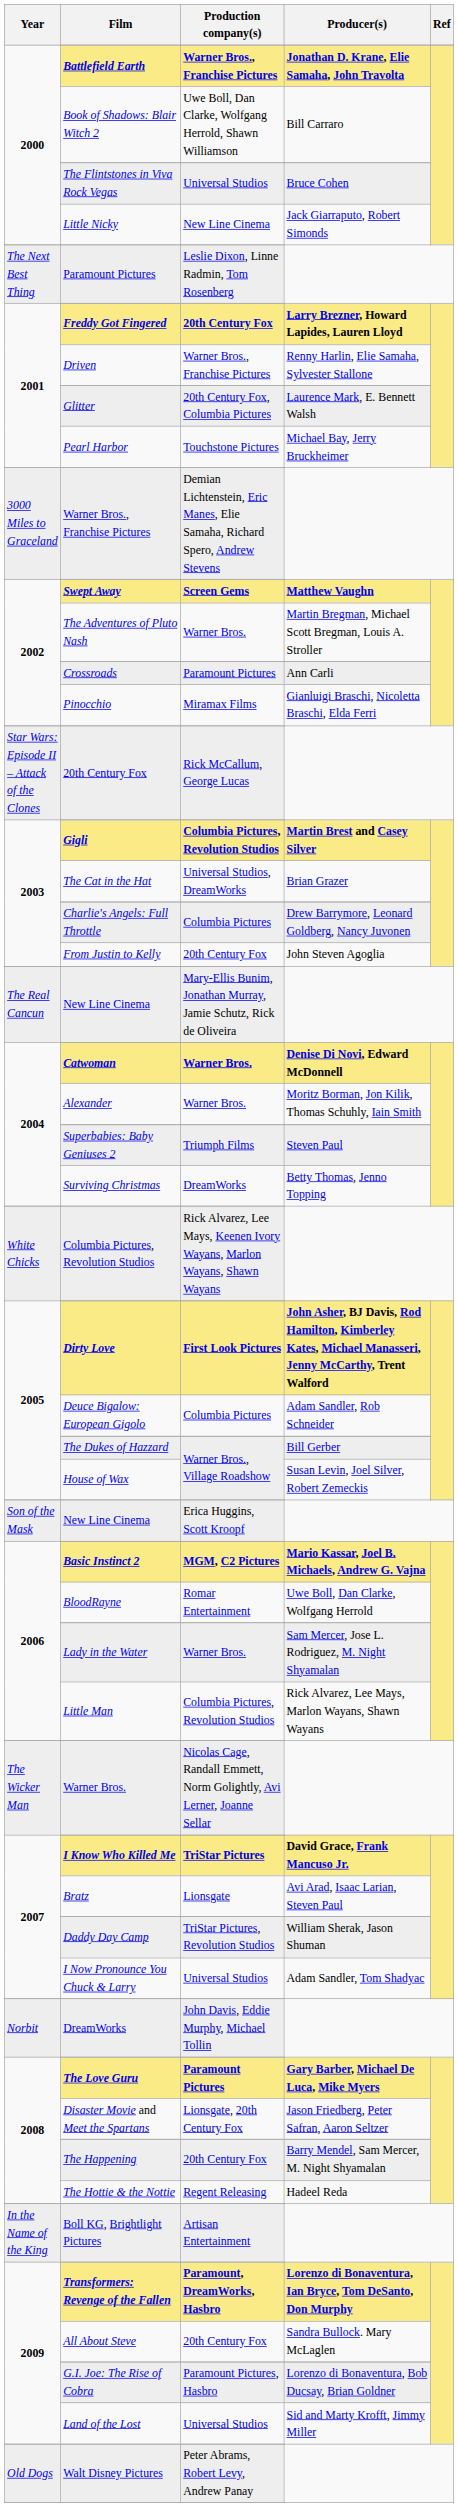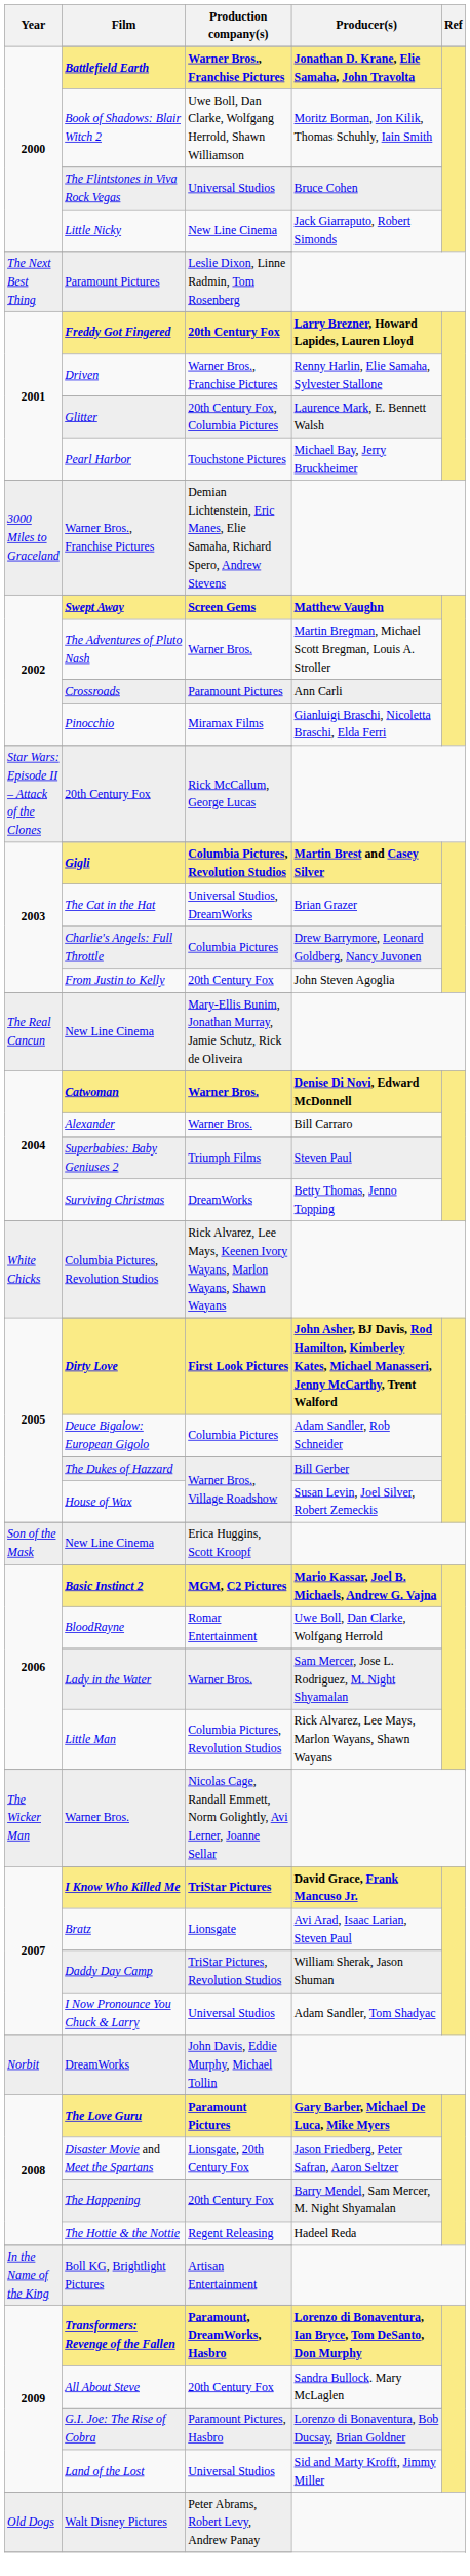Book of Shadows: Blair Witch 2 | Producer(s): Bill Carraro -> Moritz Borman, Jon Kilik, Thomas Schuhly, Iain Smith
Alexander | Producer(s): Moritz Borman, Jon Kilik, Thomas Schuhly, Iain Smith -> Bill Carraro
